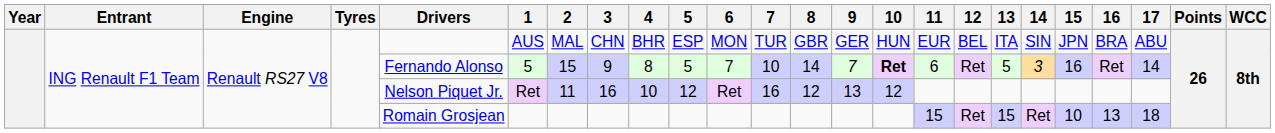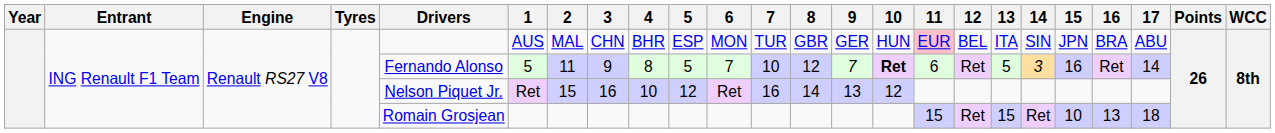row 2 | 11: no background -> pink background
row 3 | 2: 15 -> 11
row 3 | 8: 14 -> 12
row 4 | 2: 11 -> 15
row 4 | 8: 12 -> 14
